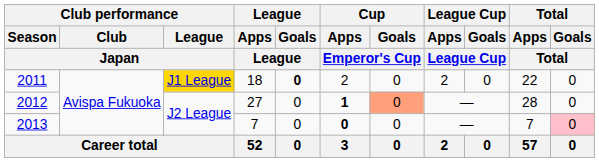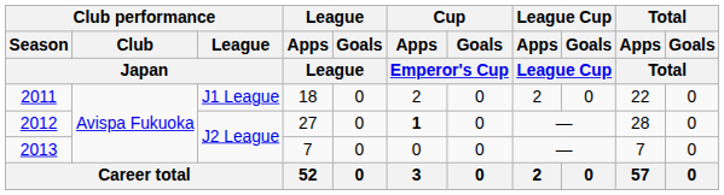2011 | Club performance / League / Japan: gold background -> no background
2011 | League / Goals / League: bold -> normal
2012 | Cup / Goals / Emperor's Cup: lightsalmon background -> no background
2013 | Cup / Apps / Emperor's Cup: bold -> normal
2013 | Total / Goals / Total: pink background -> no background
